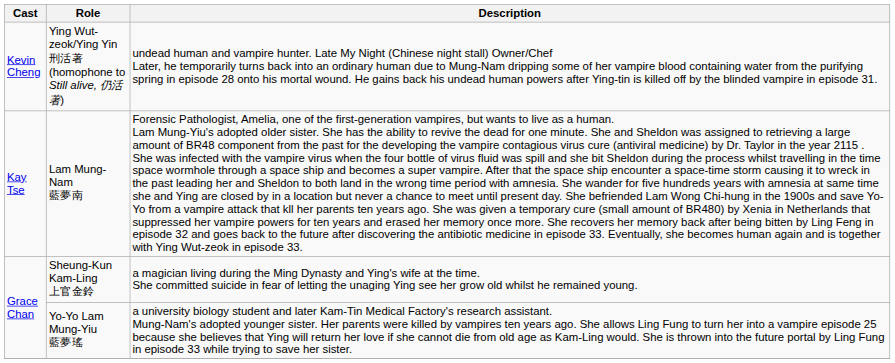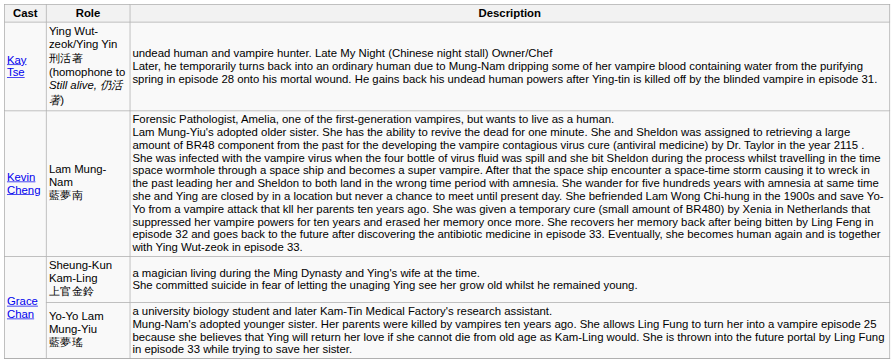Ying Wut-zeok/Ying Yin 刑活著 (homophone to Still alive, 仍活著) | Cast: Kevin Cheng -> Kay Tse
Lam Mung-Nam 藍夢南 | Cast: Kay Tse -> Kevin Cheng
